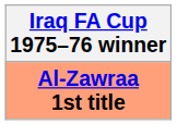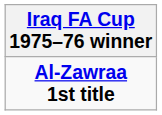row 2 | column 1: lightsalmon background -> no background
